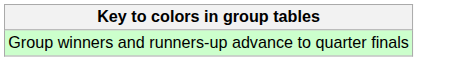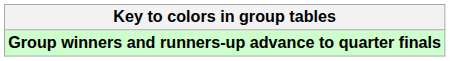row 2 | column 1: normal -> bold
